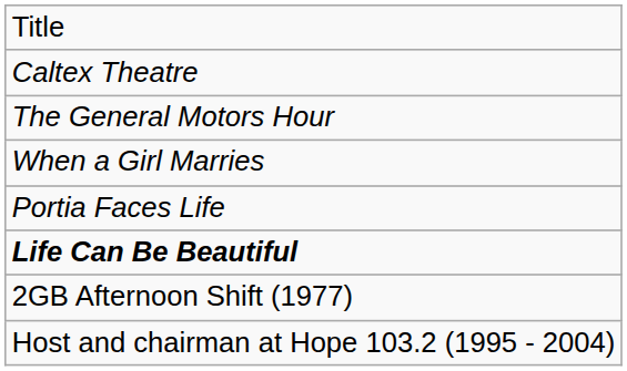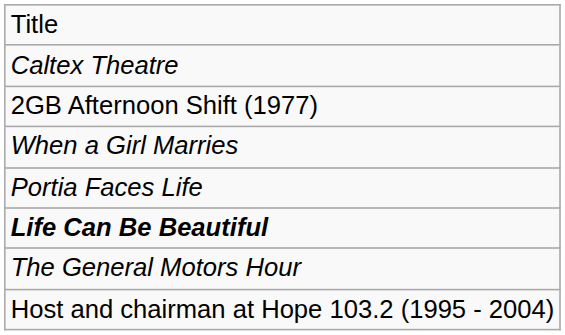row 3 | column 1: The General Motors Hour -> 2GB Afternoon Shift (1977)
row 7 | column 1: 2GB Afternoon Shift (1977) -> The General Motors Hour
